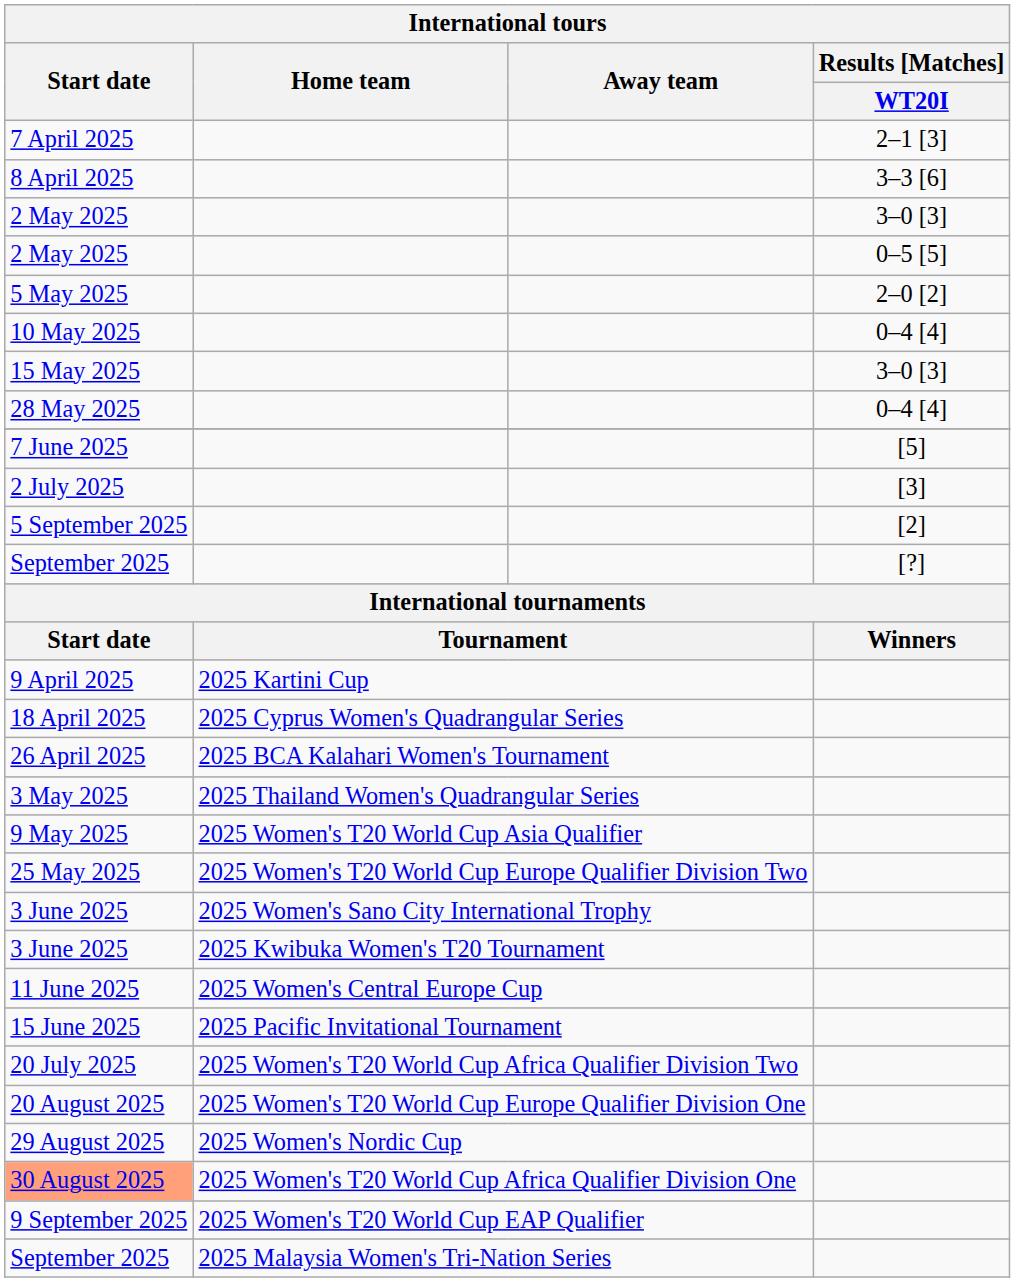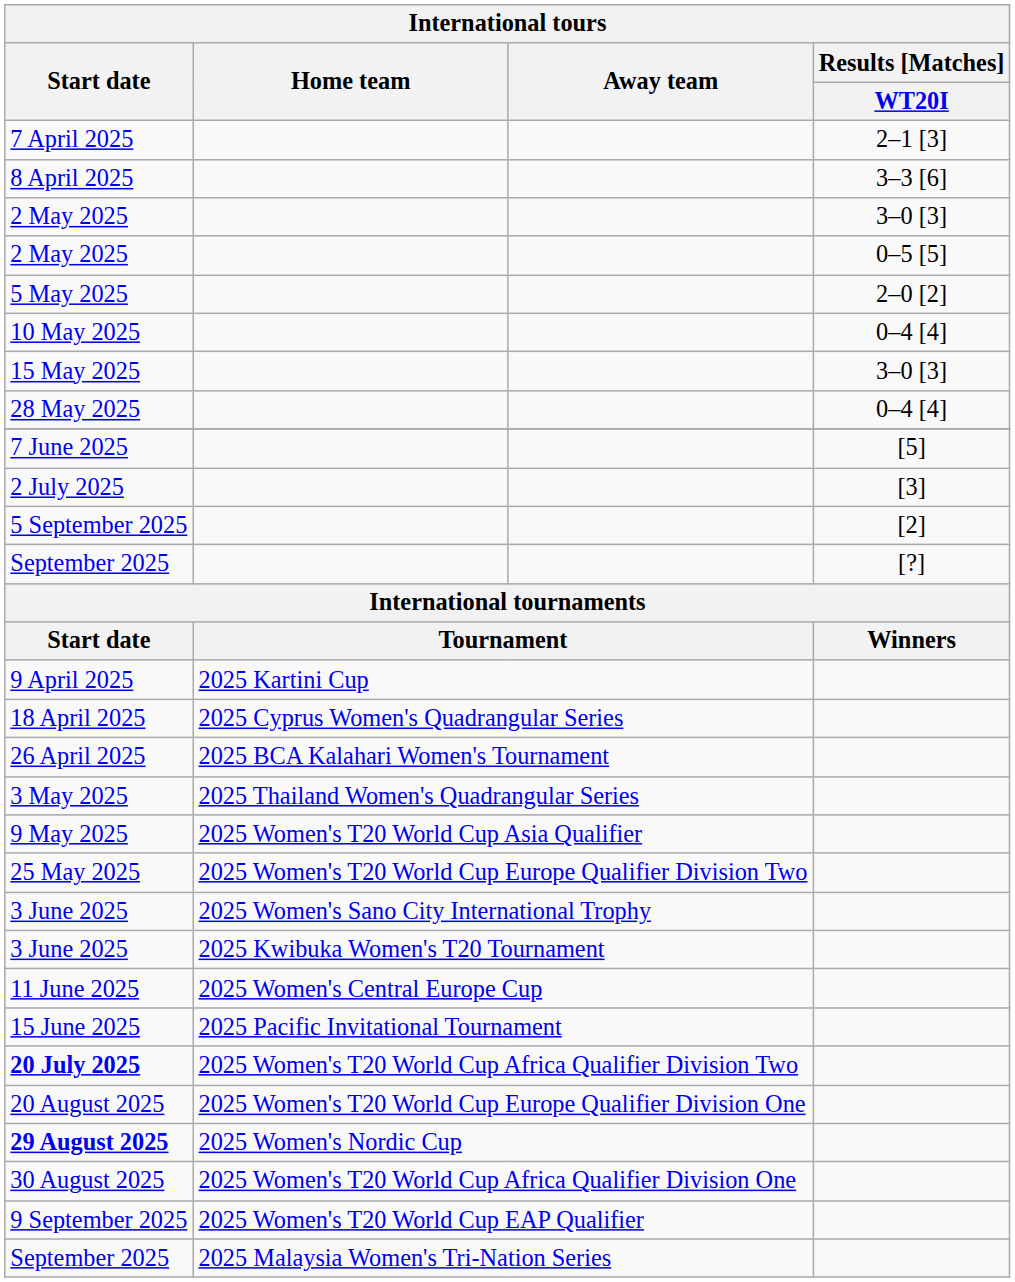20 July 2025 | International tours / Start date: normal -> bold
29 August 2025 | International tours / Start date: normal -> bold
30 August 2025 | International tours / Start date: lightsalmon background -> no background
